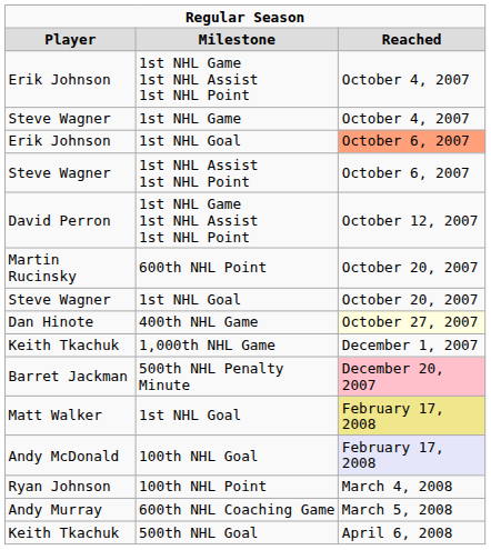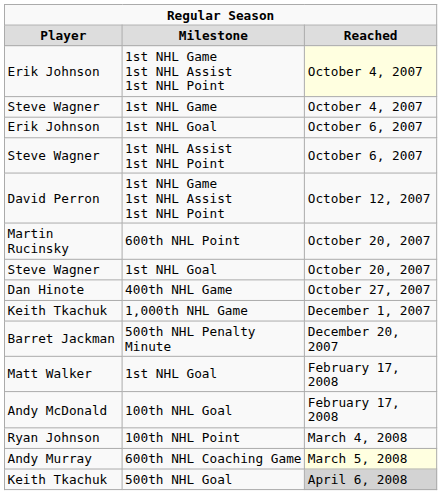Erik Johnson / 1st NHL Game 1st NHL Assist 1st NHL Point | column 3: no background -> lightyellow background
Erik Johnson / 1st NHL Goal | column 3: lightsalmon background -> no background
400th NHL Game | column 3: lightyellow background -> no background
500th NHL Penalty Minute | column 3: pink background -> no background
Matt Walker / 1st NHL Goal | column 3: khaki background -> no background
100th NHL Goal | column 3: lavender background -> no background
600th NHL Coaching Game | column 3: no background -> lightyellow background
500th NHL Goal | column 3: no background -> lightgrey background
